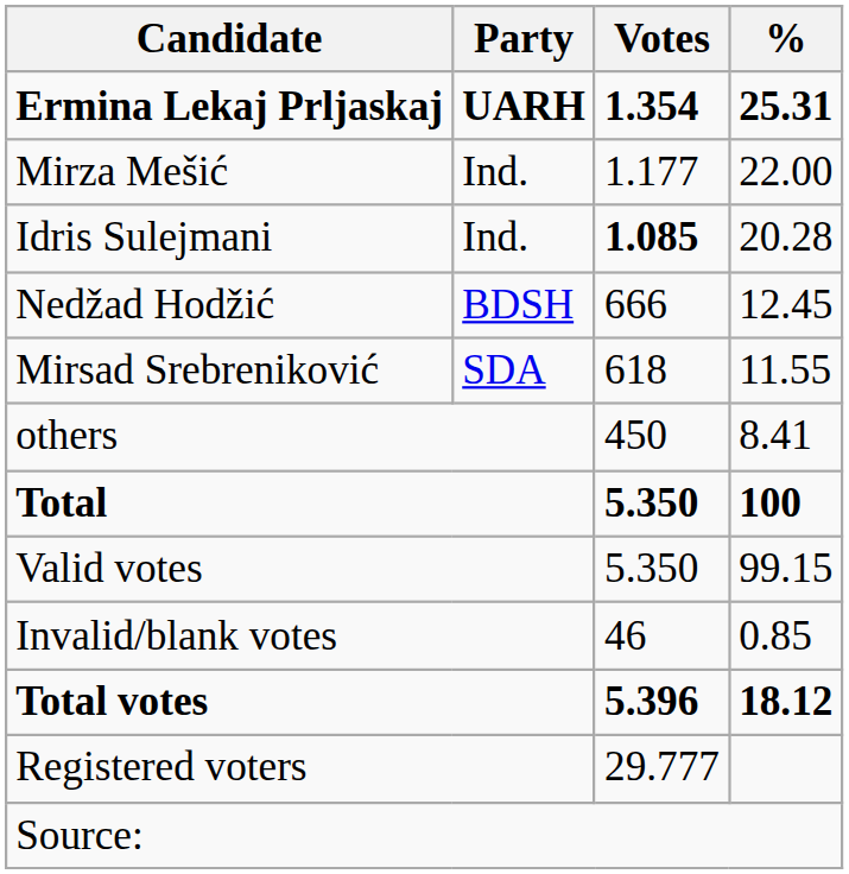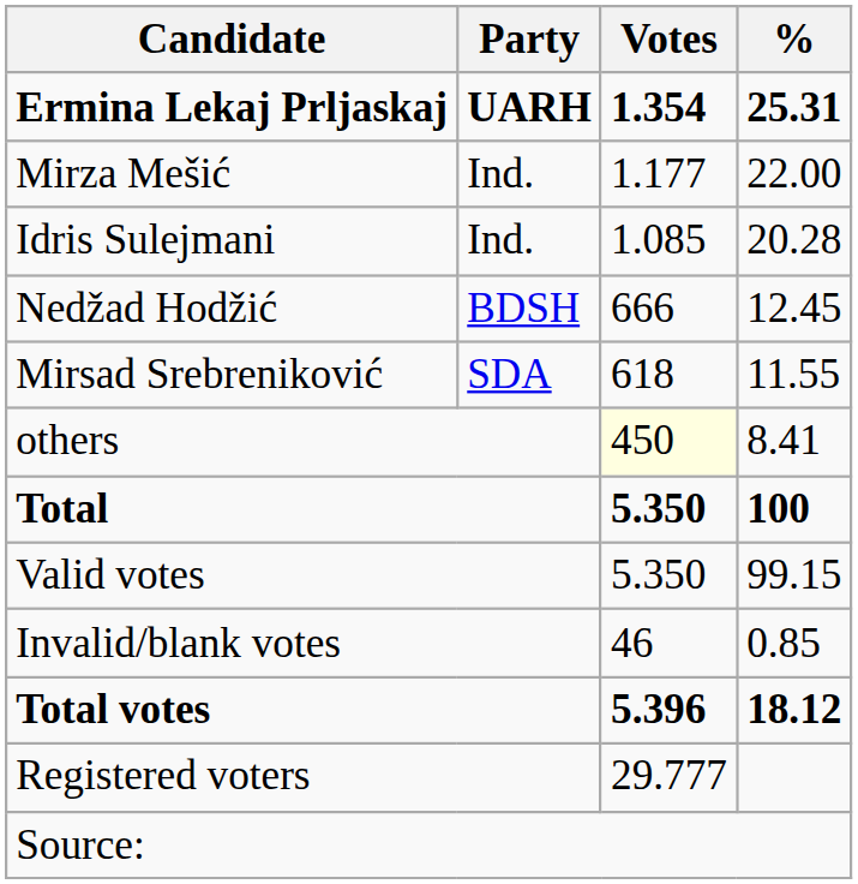Idris Sulejmani | Votes: bold -> normal
others | Votes: no background -> lightyellow background
